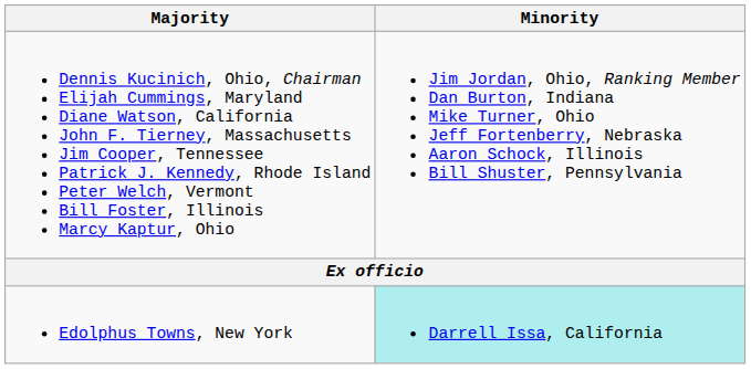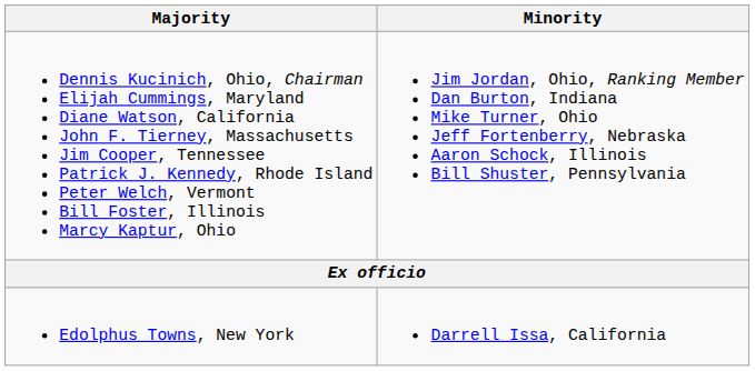Edolphus Towns, New York | Minority: paleturquoise background -> no background
